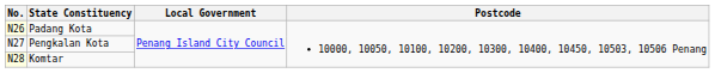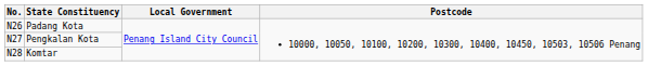Padang Kota | No.: lightyellow background -> no background
Komtar | No.: lightyellow background -> no background
